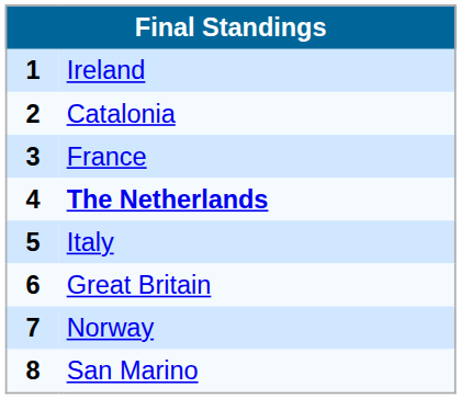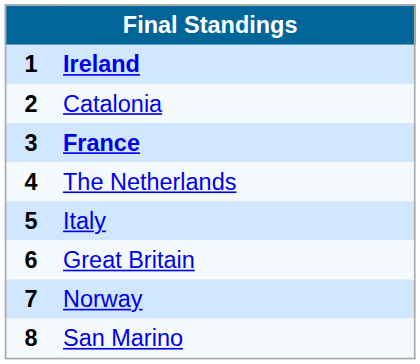Ireland | column 2: normal -> bold
France | column 2: normal -> bold
The Netherlands | column 2: bold -> normal
